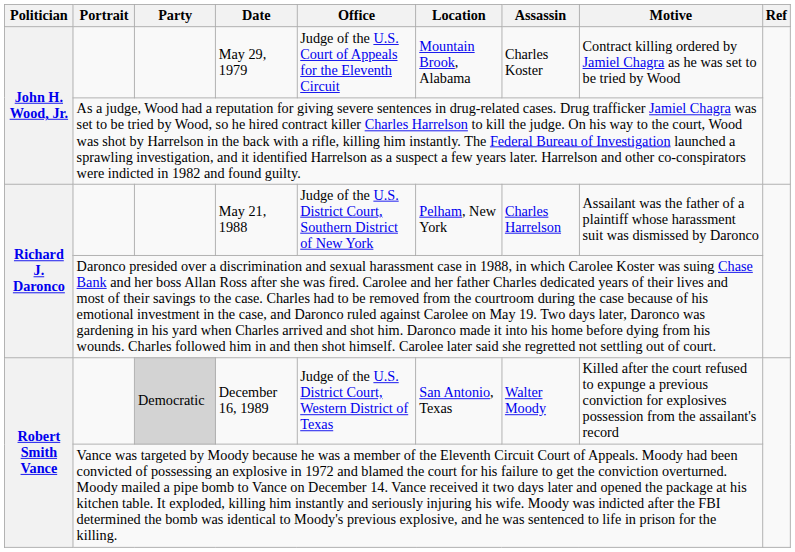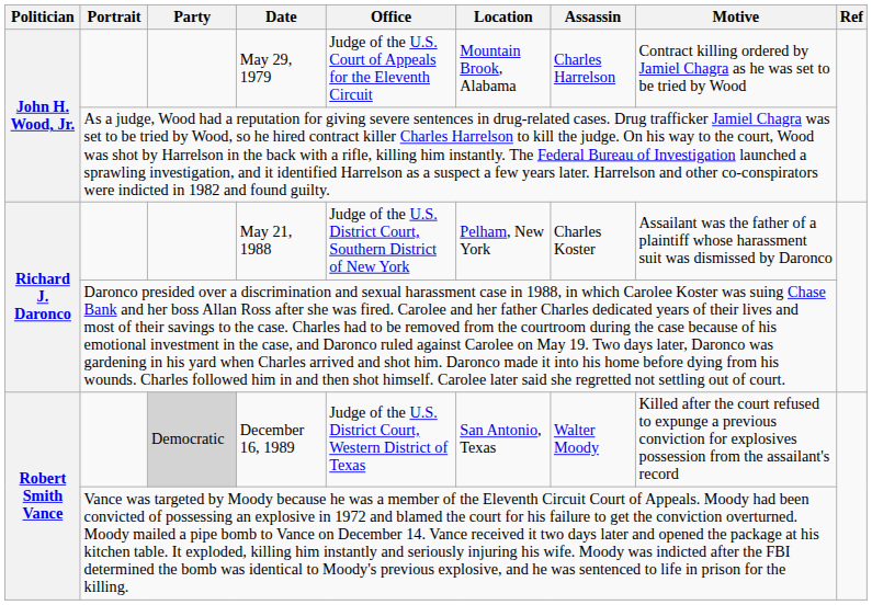May 29, 1979 | Assassin: Charles Koster -> Charles Harrelson
May 21, 1988 | Assassin: Charles Harrelson -> Charles Koster
